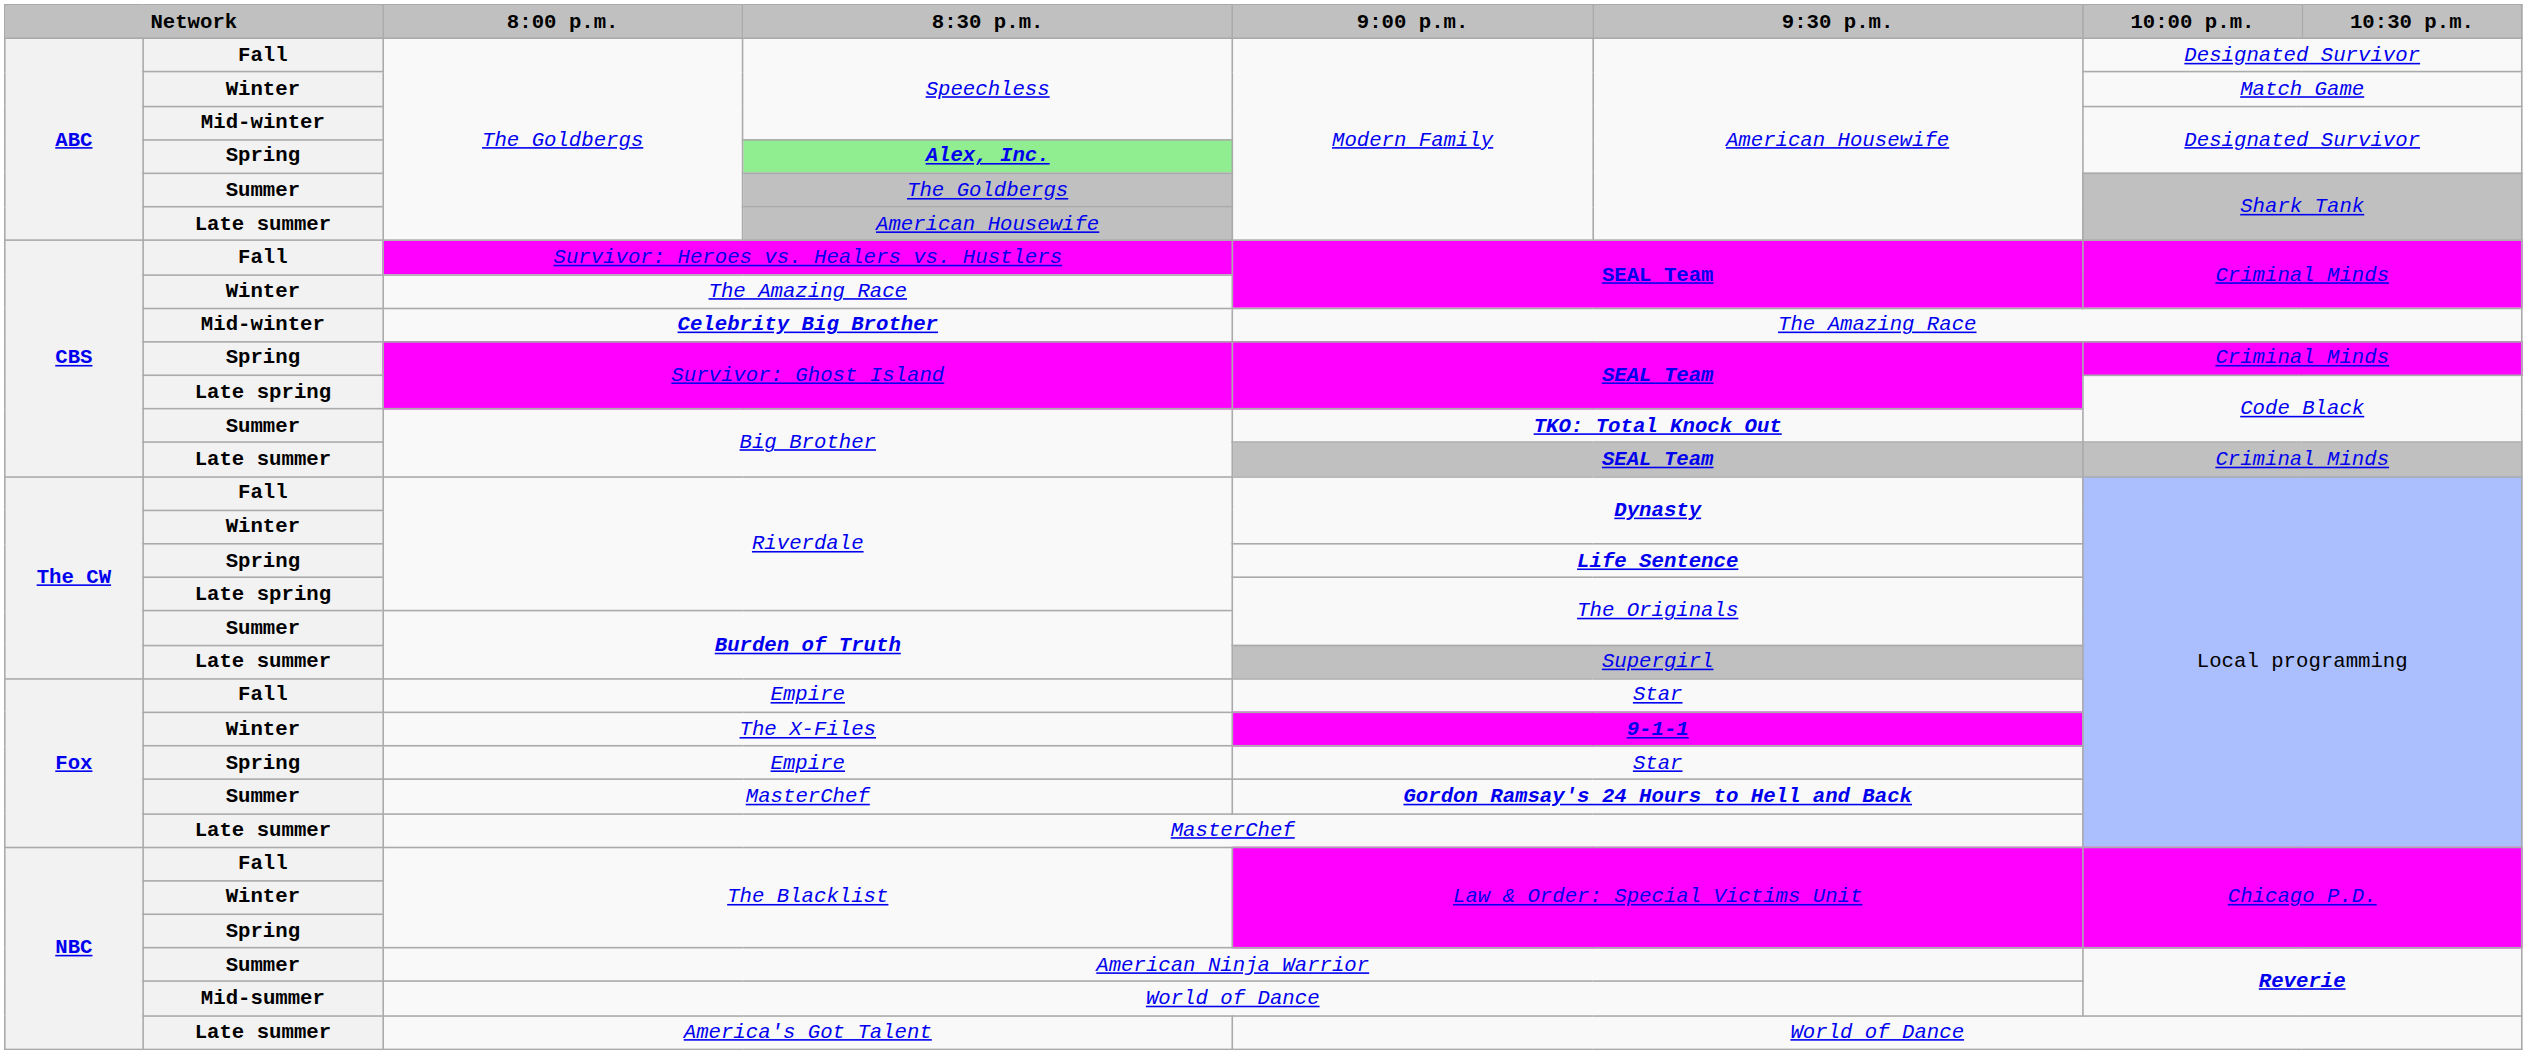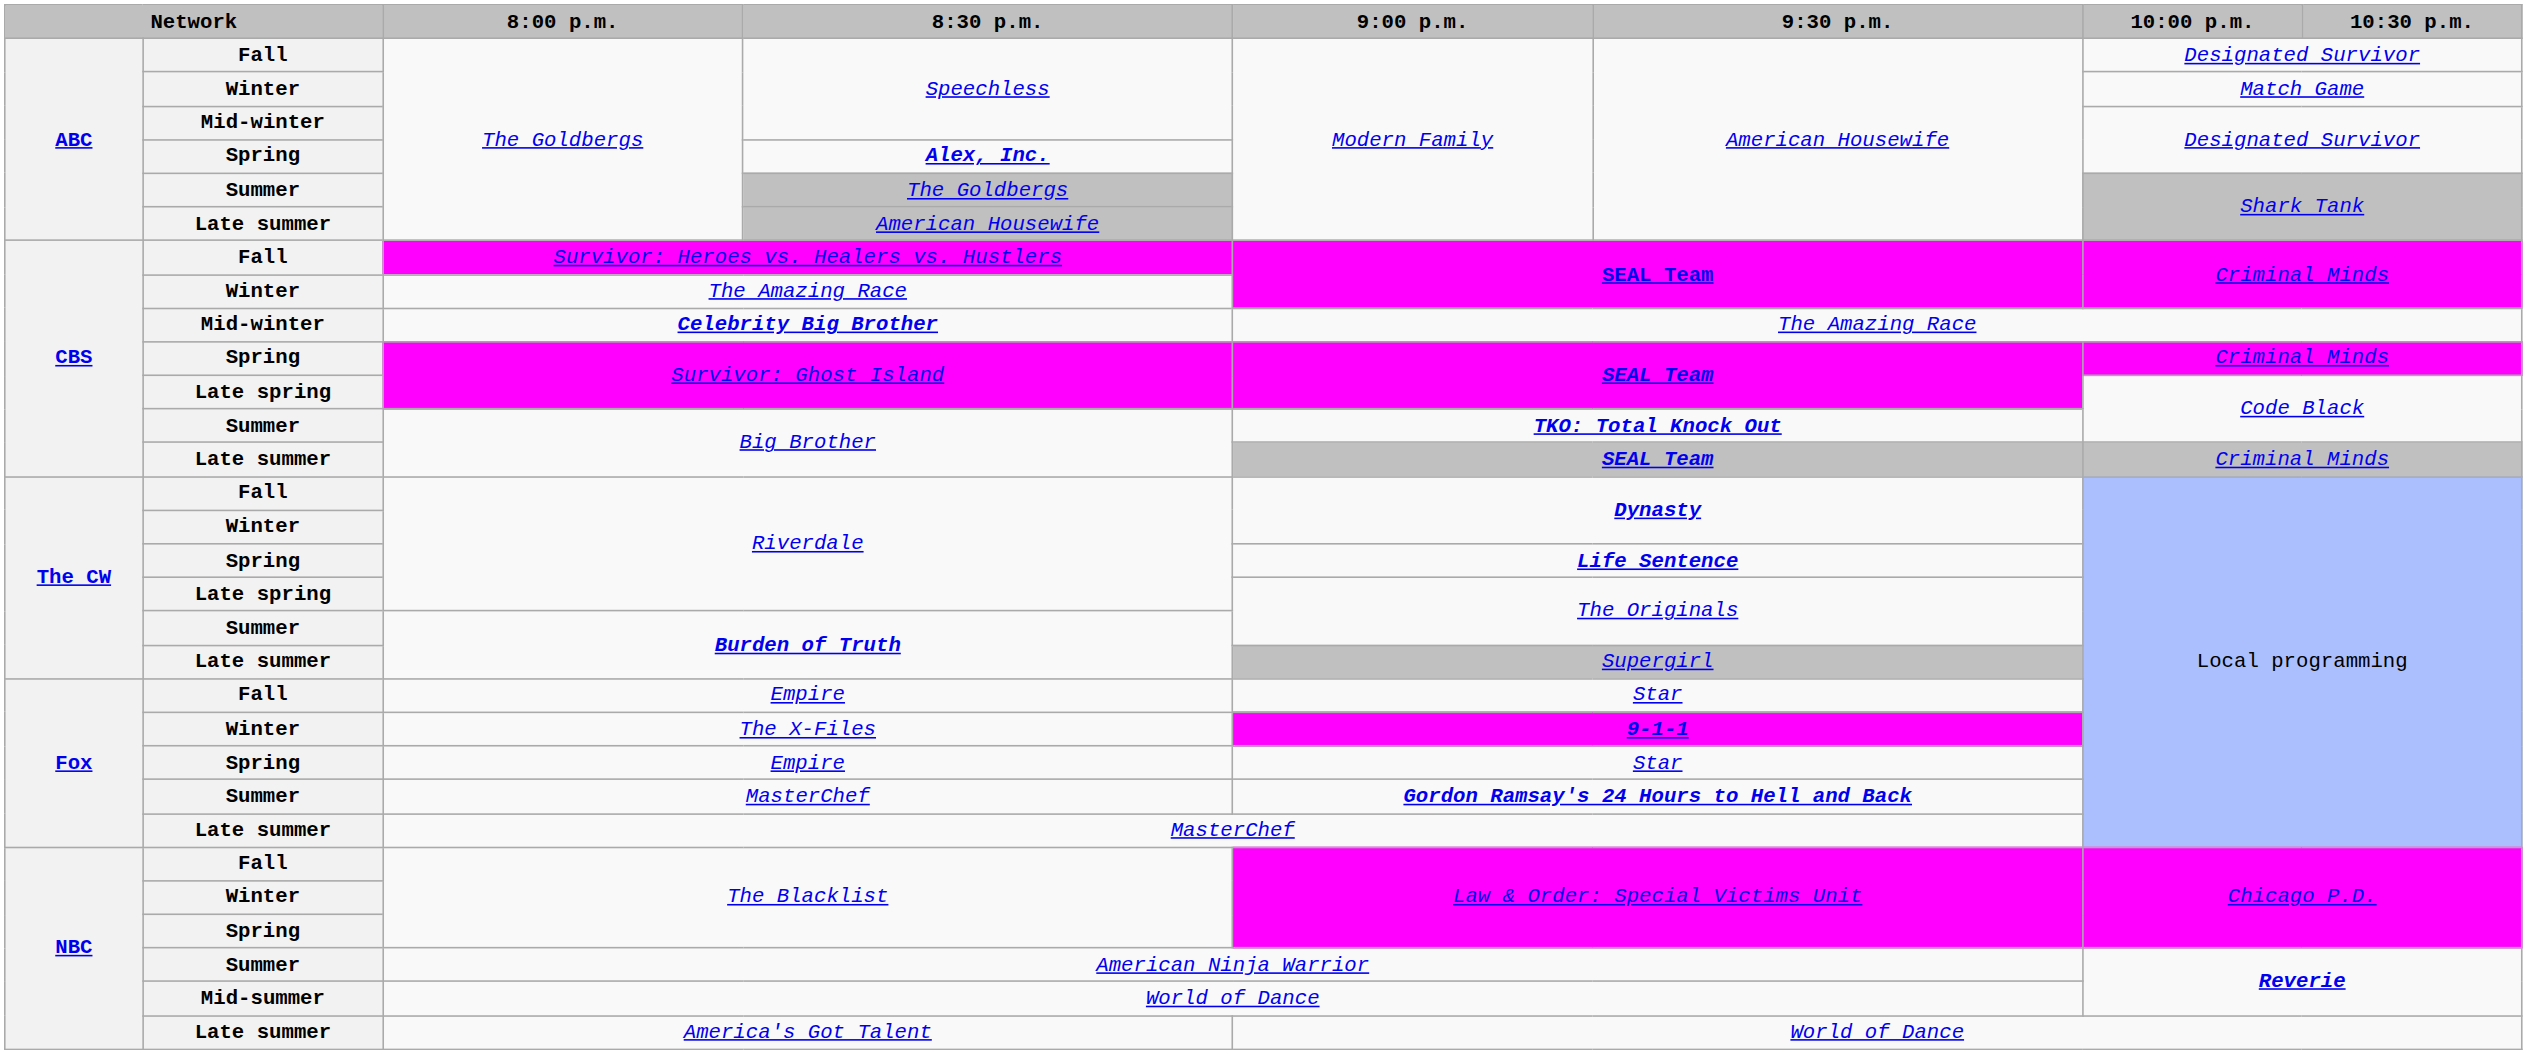Alex, Inc. | 8:30 p.m.: lightgreen background -> no background
